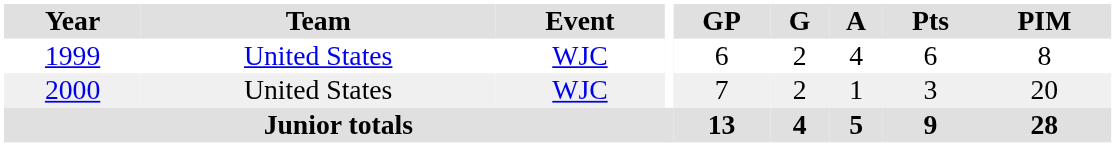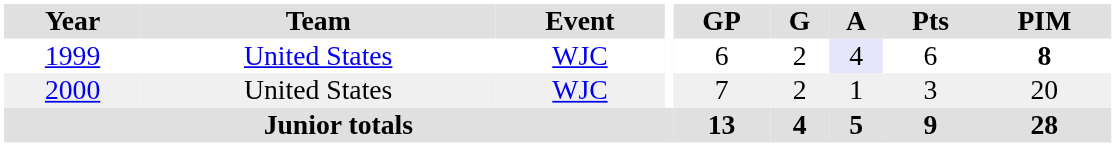1999 | A: no background -> lavender background
1999 | PIM: normal -> bold
